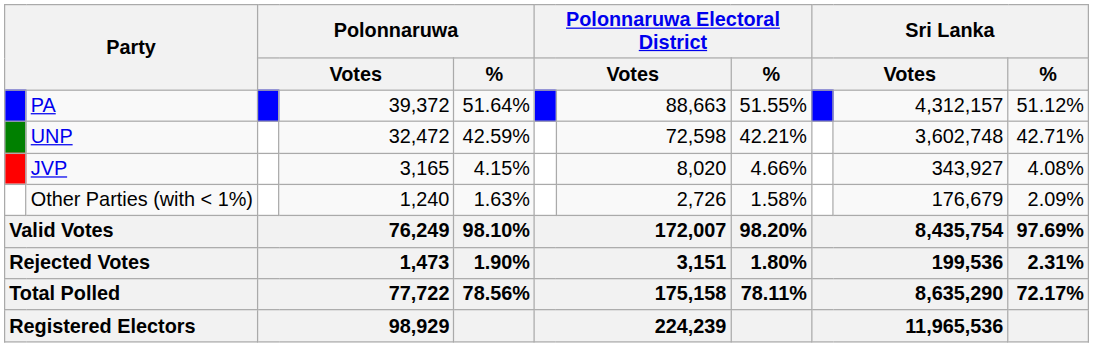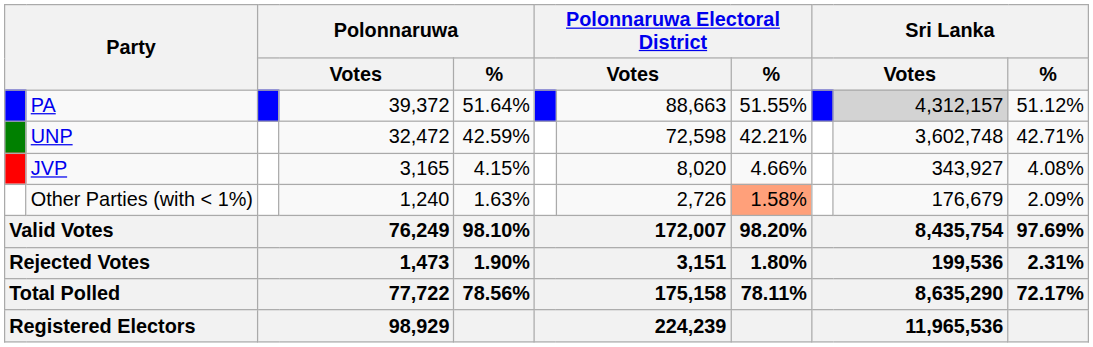PA | column 10: no background -> lightgrey background
Other Parties (with < 1%) | Polonnaruwa Electoral District / %: no background -> lightsalmon background
